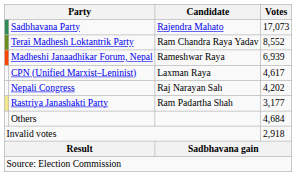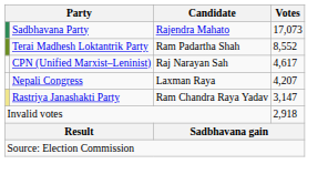Terai Madhesh Loktantrik Party | Candidate: Ram Chandra Raya Yadav -> Ram Padartha Shah
- row: Madheshi Janaadhikar Forum, Nepal | Rameshwar Raya | 6,939
CPN (Unified Marxist–Leninist) | Candidate: Laxman Raya -> Raj Narayan Sah
Nepali Congress | Candidate: Raj Narayan Sah -> Laxman Raya
Nepali Congress | Votes: 4,202 -> 4,207
Rastriya Janashakti Party | Candidate: Ram Padartha Shah -> Ram Chandra Raya Yadav
Rastriya Janashakti Party | Votes: 3,177 -> 3,147
- row: Others | 4,684
